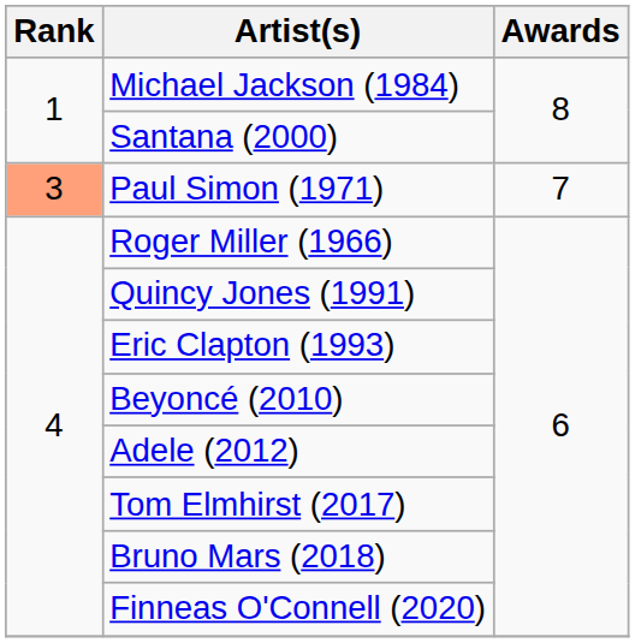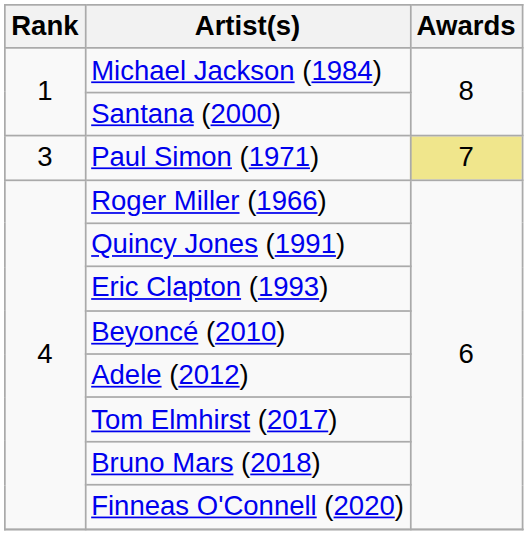Paul Simon (1971) | Rank: lightsalmon background -> no background
Paul Simon (1971) | Awards: no background -> khaki background
